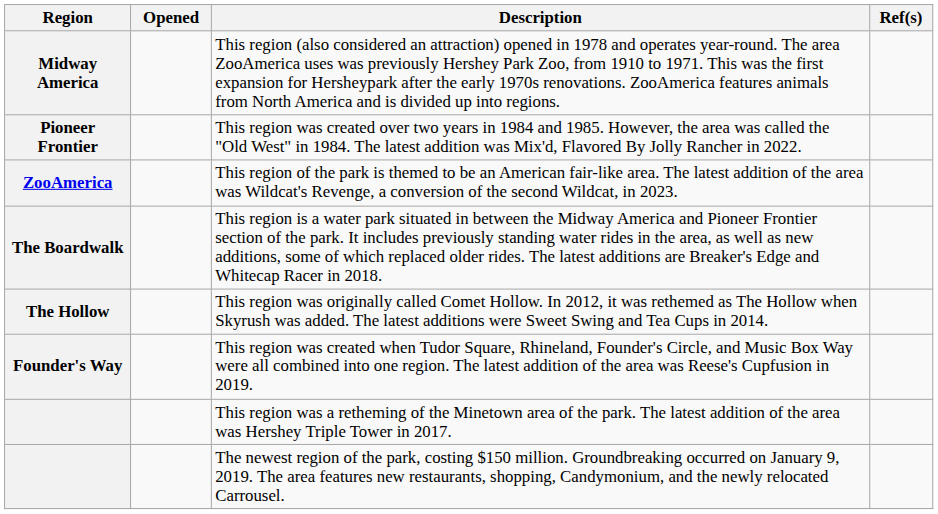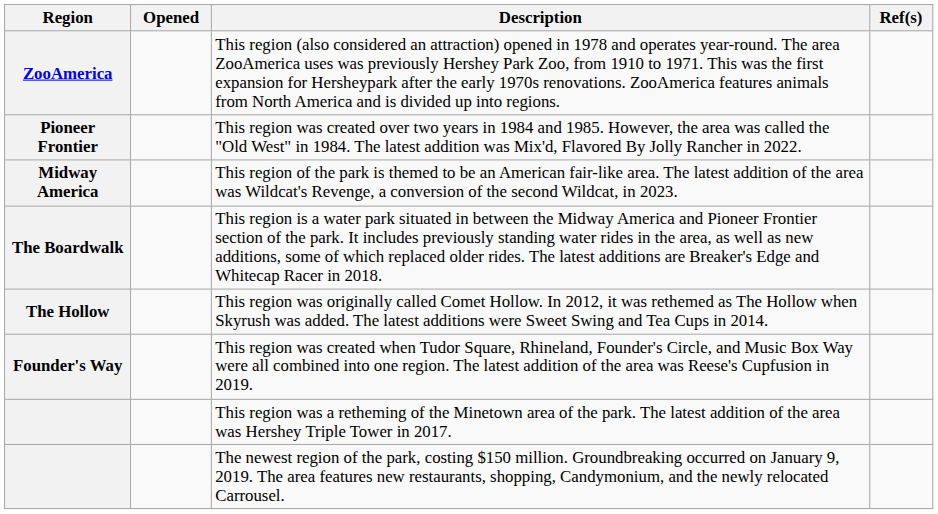row 2 | Region: Midway America -> ZooAmerica
row 4 | Region: ZooAmerica -> Midway America
